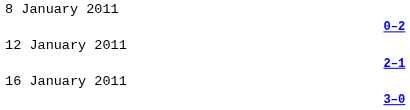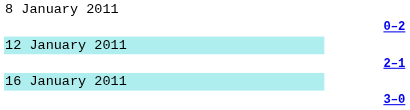12 January 2011 | column 1: no background -> paleturquoise background
16 January 2011 | column 1: no background -> paleturquoise background
